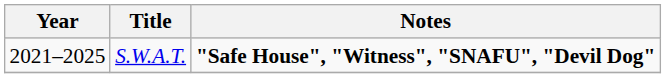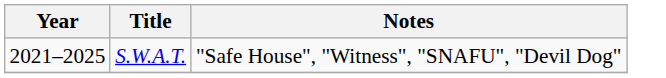S.W.A.T. | Notes: bold -> normal
